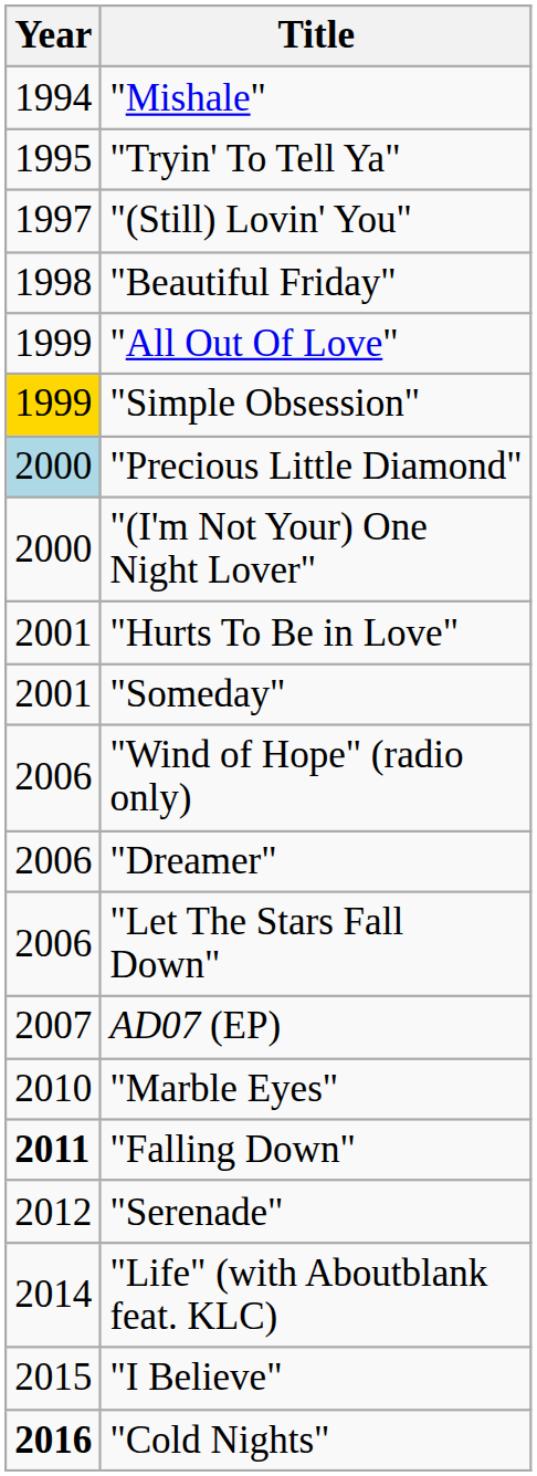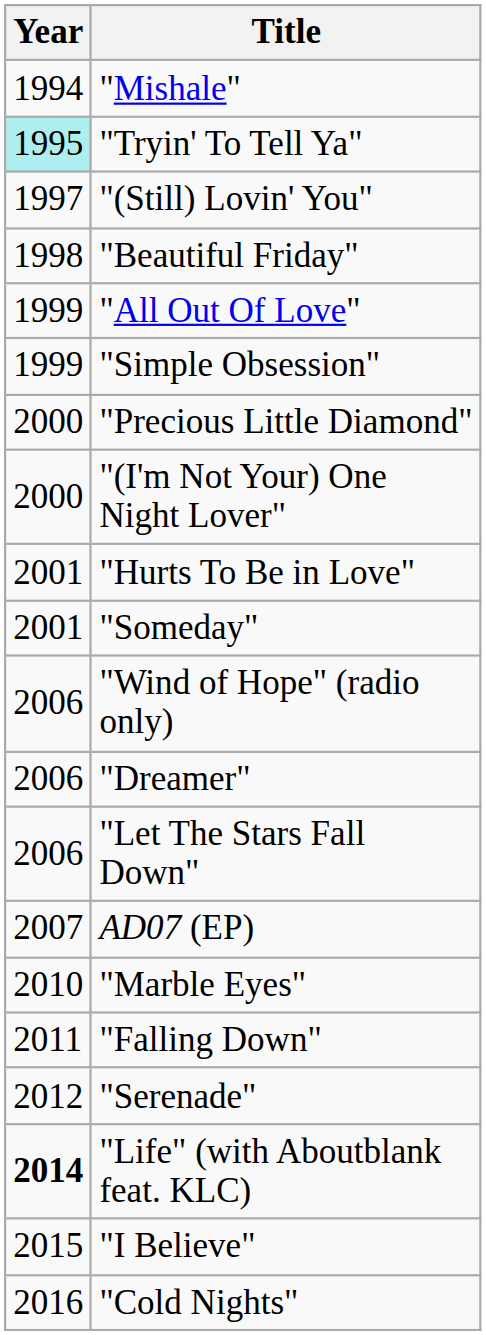"Tryin' To Tell Ya" | Year: no background -> paleturquoise background
"Simple Obsession" | Year: gold background -> no background
"Precious Little Diamond" | Year: lightblue background -> no background
"Falling Down" | Year: bold -> normal
"Life" (with Aboutblank feat. KLC) | Year: normal -> bold
"Cold Nights" | Year: bold -> normal
